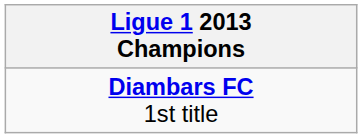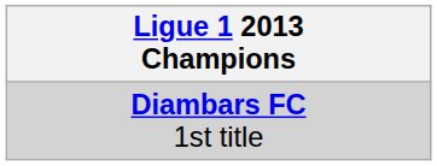row 2 | column 1: no background -> lightgrey background
